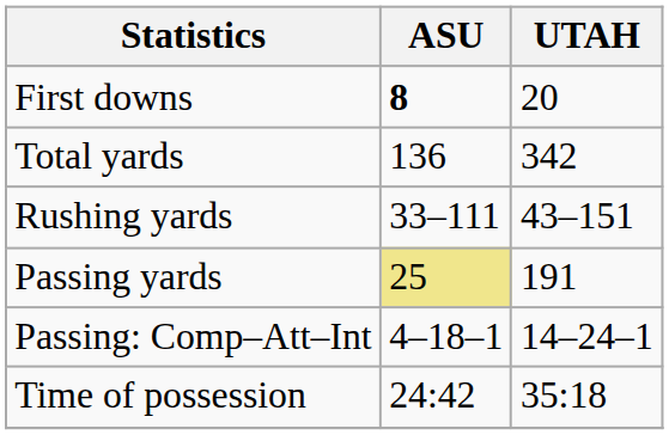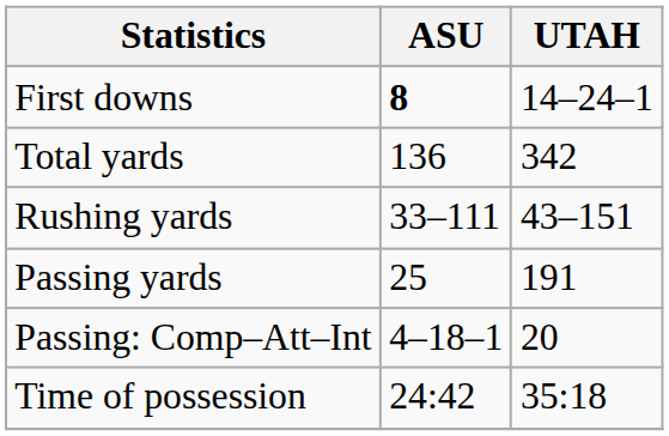First downs | UTAH: 20 -> 14–24–1
Passing yards | ASU: khaki background -> no background
Passing: Comp–Att–Int | UTAH: 14–24–1 -> 20
